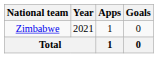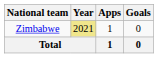Zimbabwe | Year: no background -> khaki background
